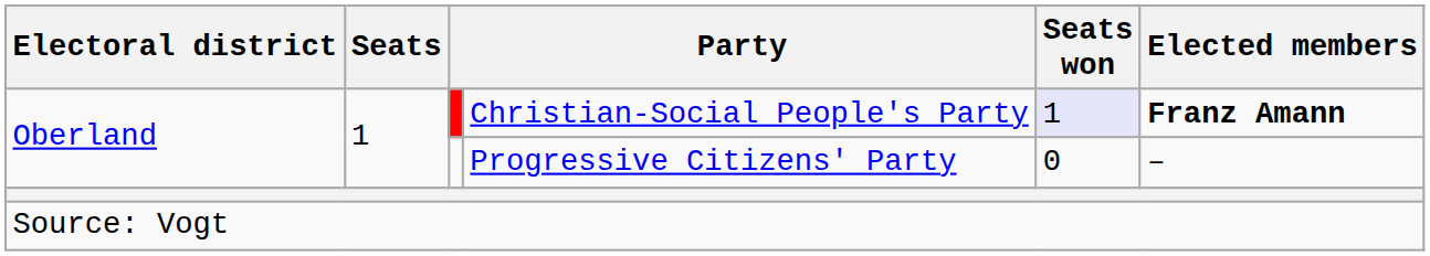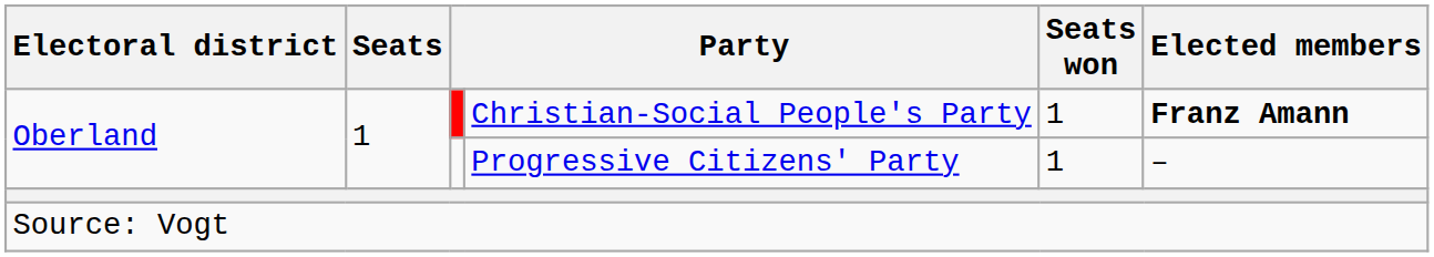Christian-Social People's Party | Seats won: lavender background -> no background
Progressive Citizens' Party | Seats won: 0 -> 1
